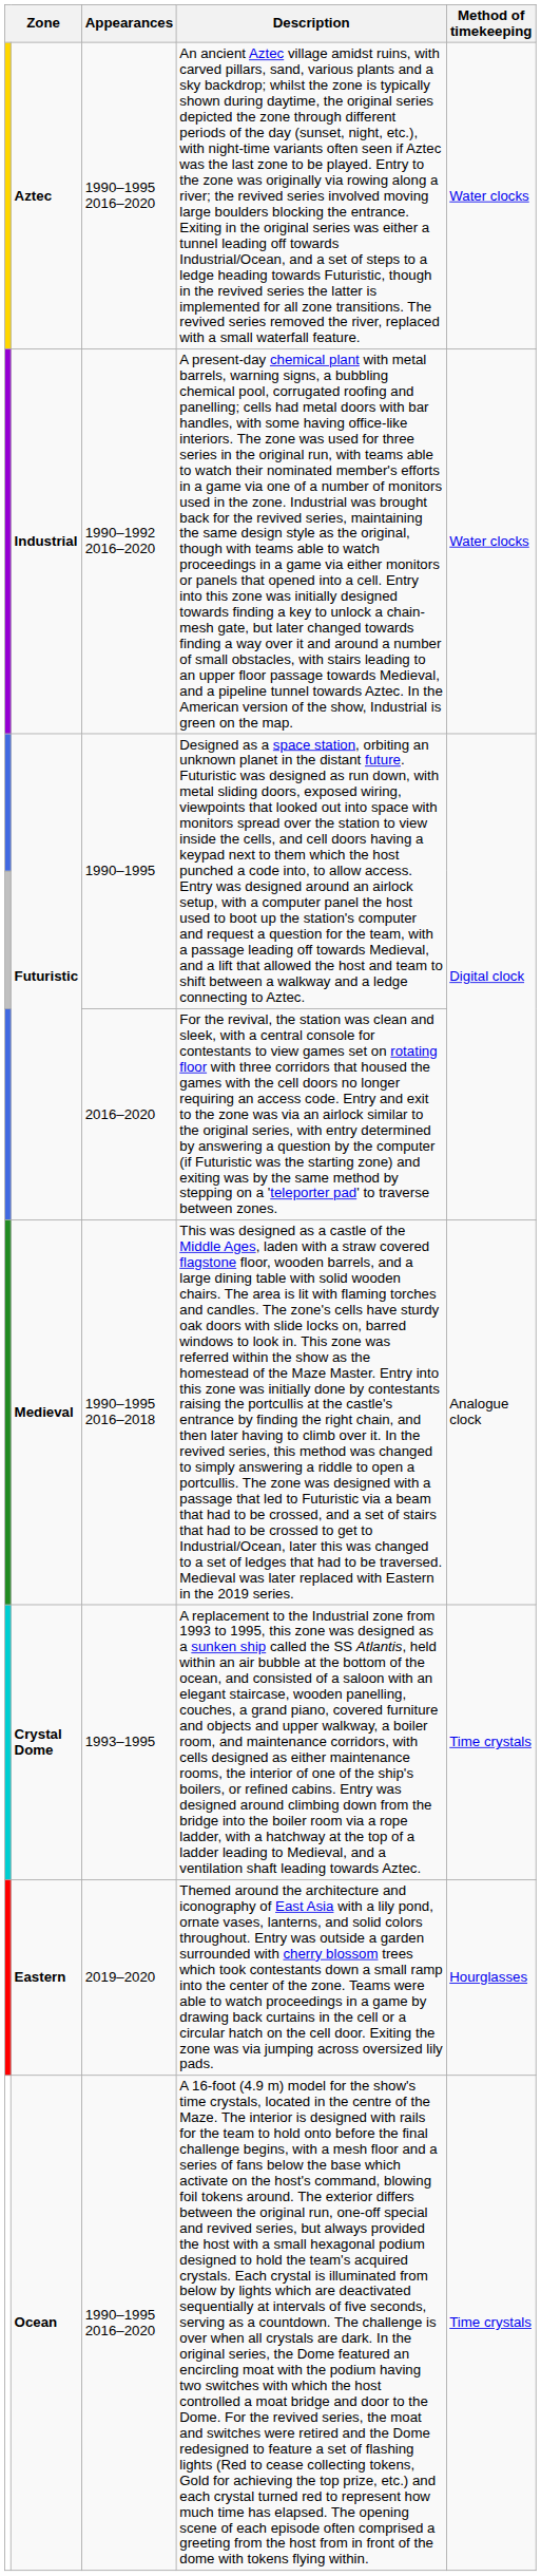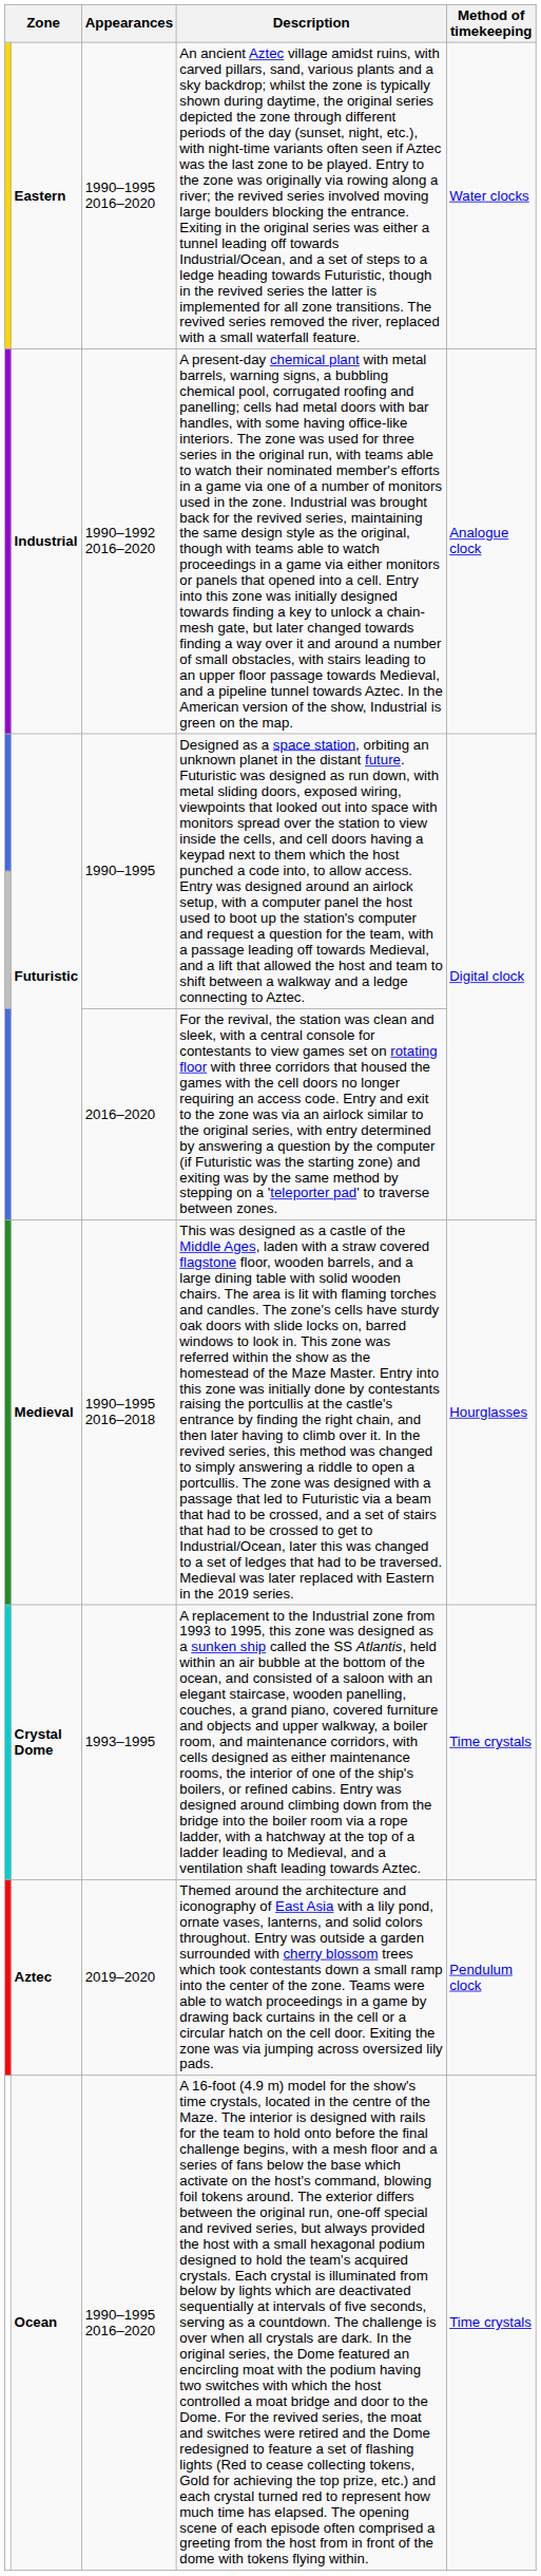row 2 | column 2: Aztec -> Eastern
row 3 | Method of timekeeping: Water clocks -> Analogue clock
row 7 | Method of timekeeping: Analogue clock -> Hourglasses
row 9 | column 2: Eastern -> Aztec
row 9 | Method of timekeeping: Hourglasses -> Pendulum clock
